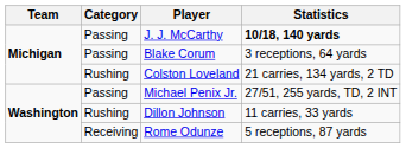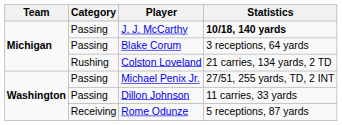Dillon Johnson | Category: Rushing -> Passing
